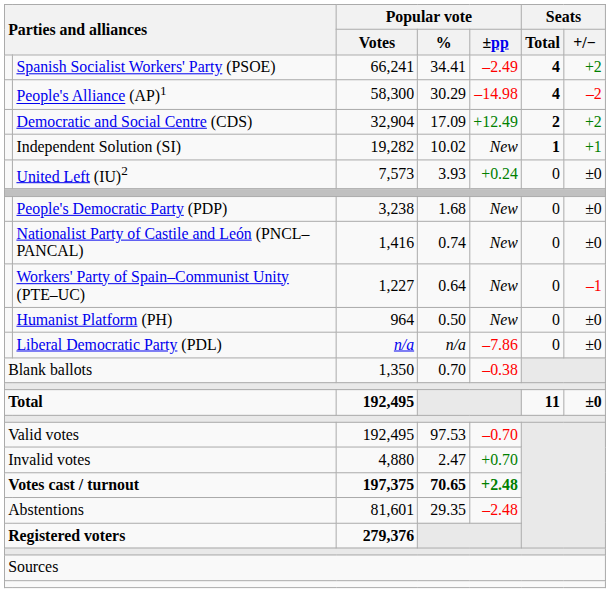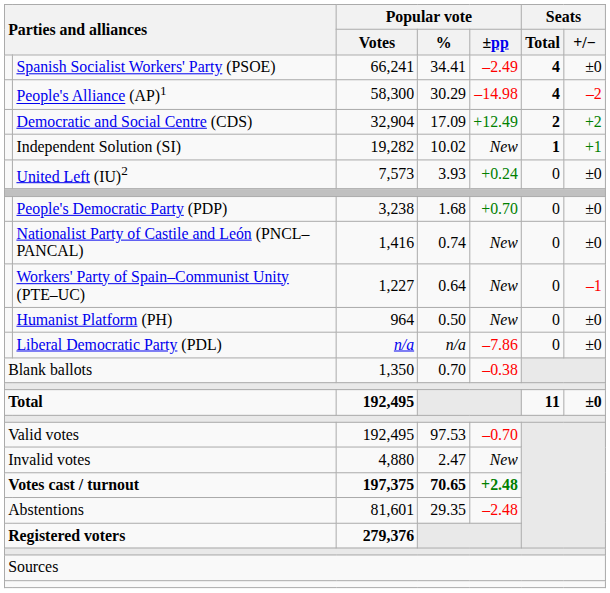Spanish Socialist Workers' Party (PSOE) | Seats / +/−: +2 -> ±0
People's Democratic Party (PDP) | Popular vote / ±pp: New -> +0.70
Invalid votes | Popular vote / ±pp: +0.70 -> New
